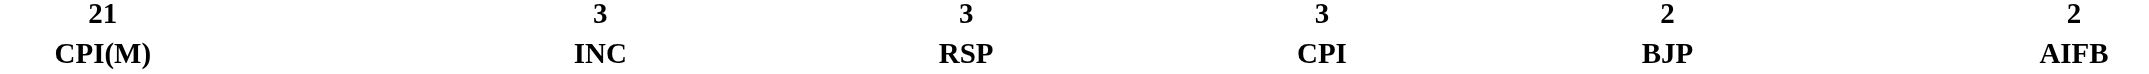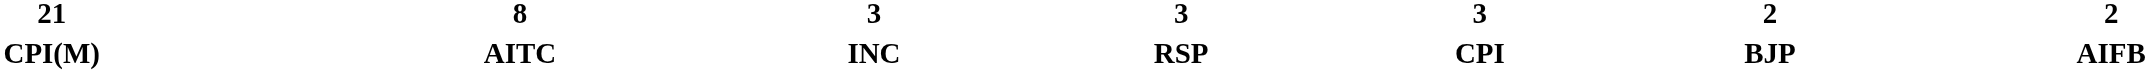+ column: 8 | AITC
